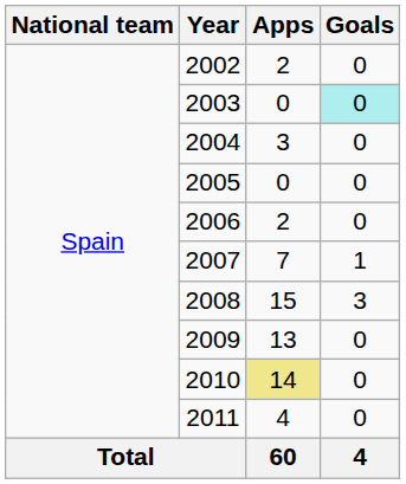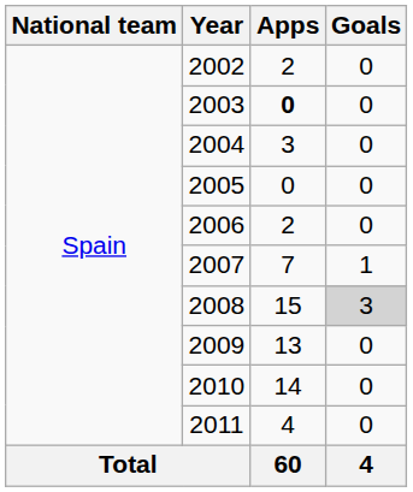2003 | Apps: normal -> bold
2003 | Goals: paleturquoise background -> no background
2008 | Goals: no background -> lightgrey background
2010 | Apps: khaki background -> no background
